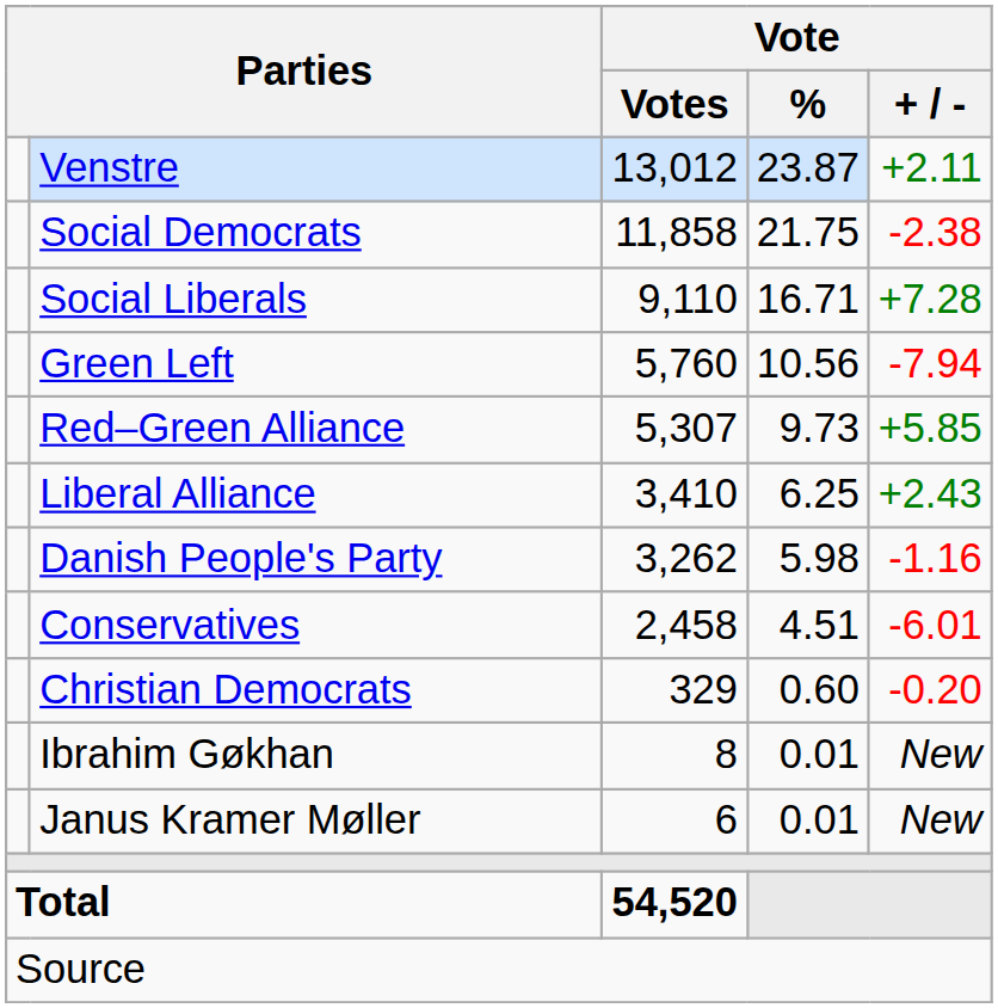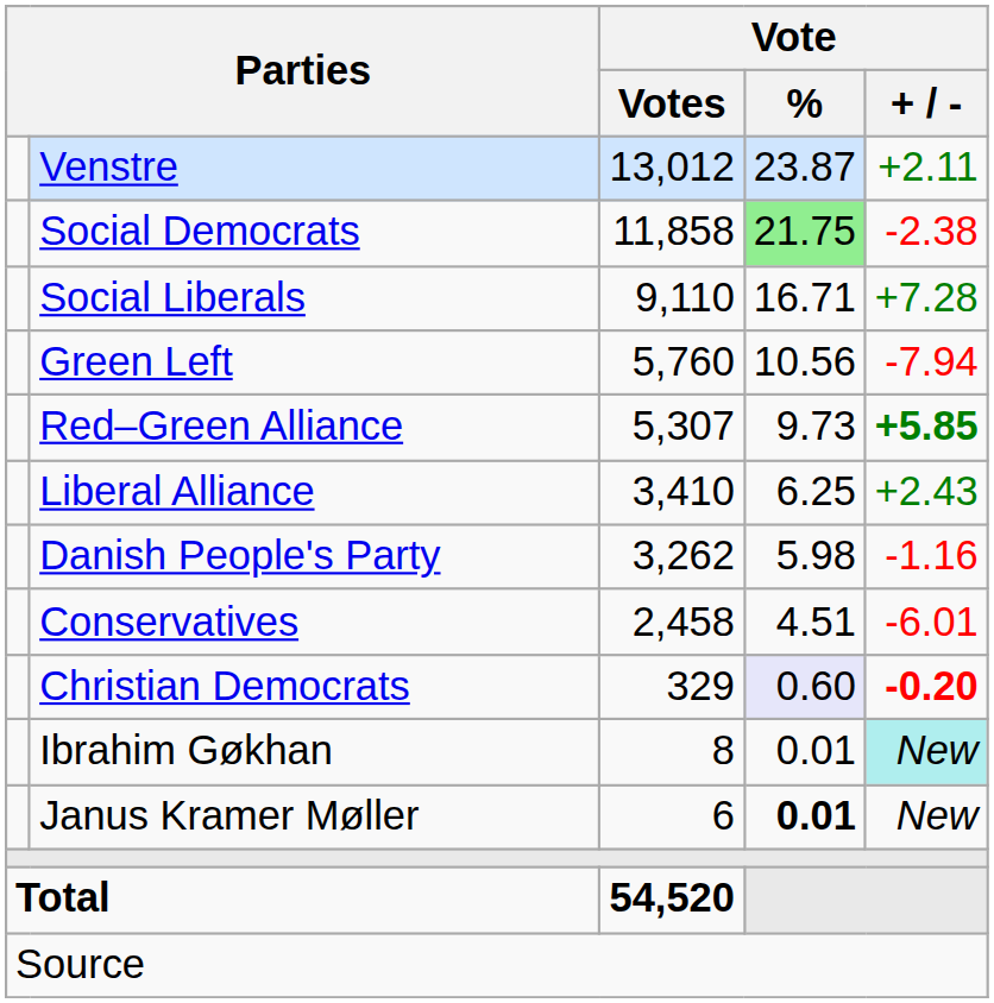Social Democrats | Vote / %: no background -> lightgreen background
Red–Green Alliance | Vote / + / -: normal -> bold
Christian Democrats | Vote / %: no background -> lavender background
Christian Democrats | Vote / + / -: normal -> bold
Ibrahim Gøkhan | Vote / + / -: no background -> paleturquoise background
Janus Kramer Møller | Vote / %: normal -> bold
